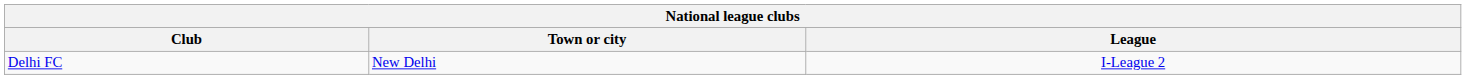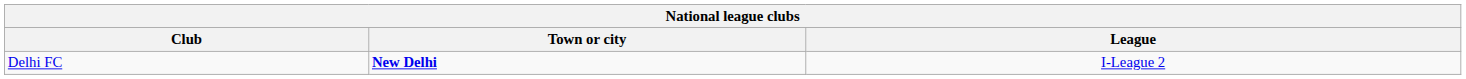Delhi FC | Town or city: normal -> bold
